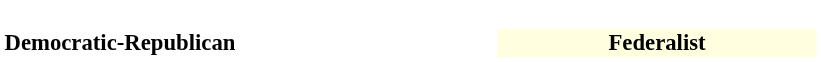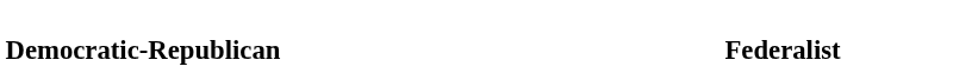Democratic-Republican | 38: lightyellow background -> no background
